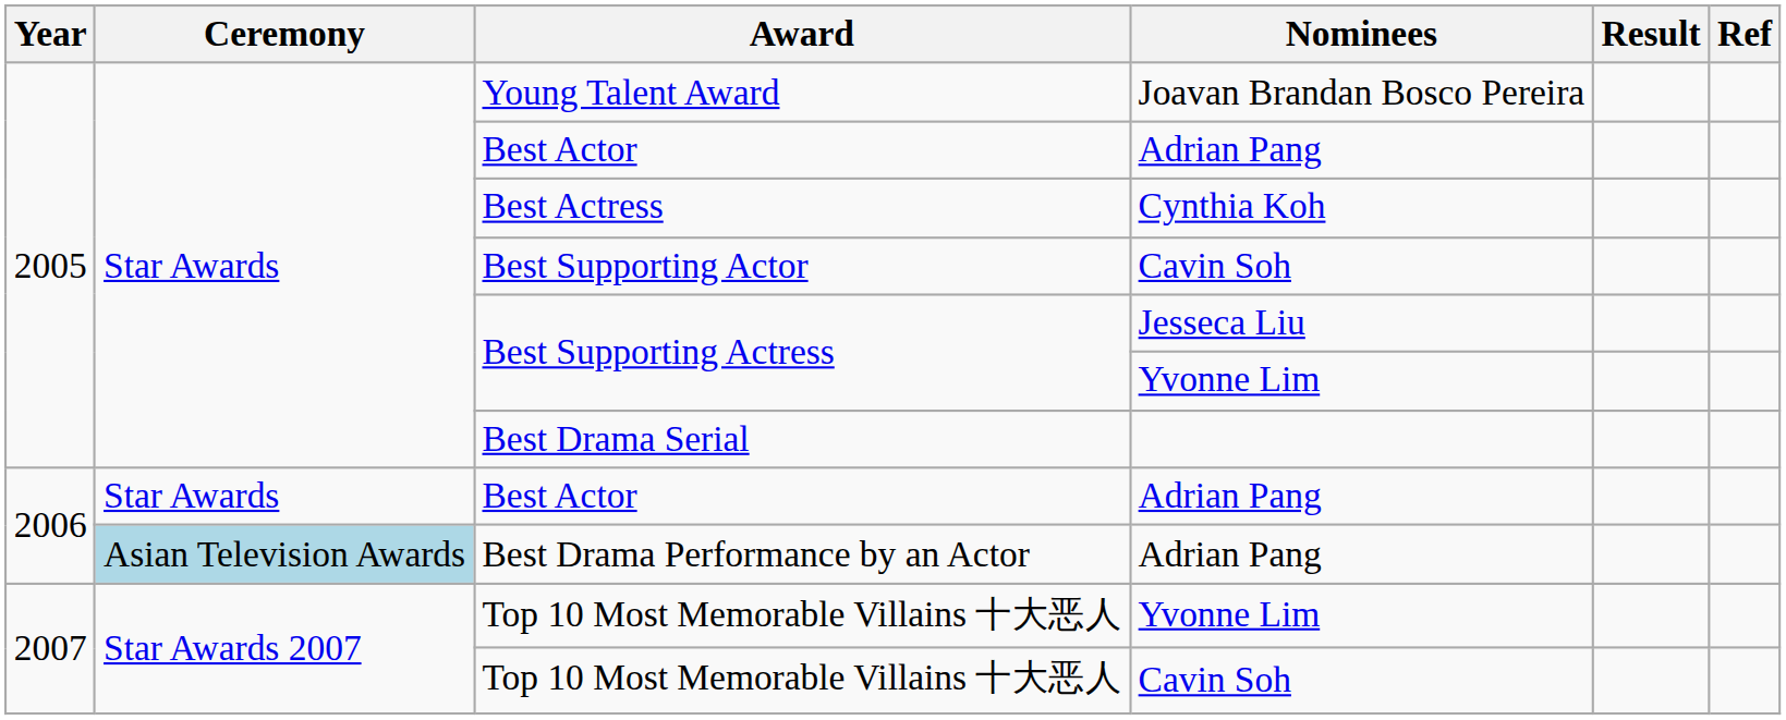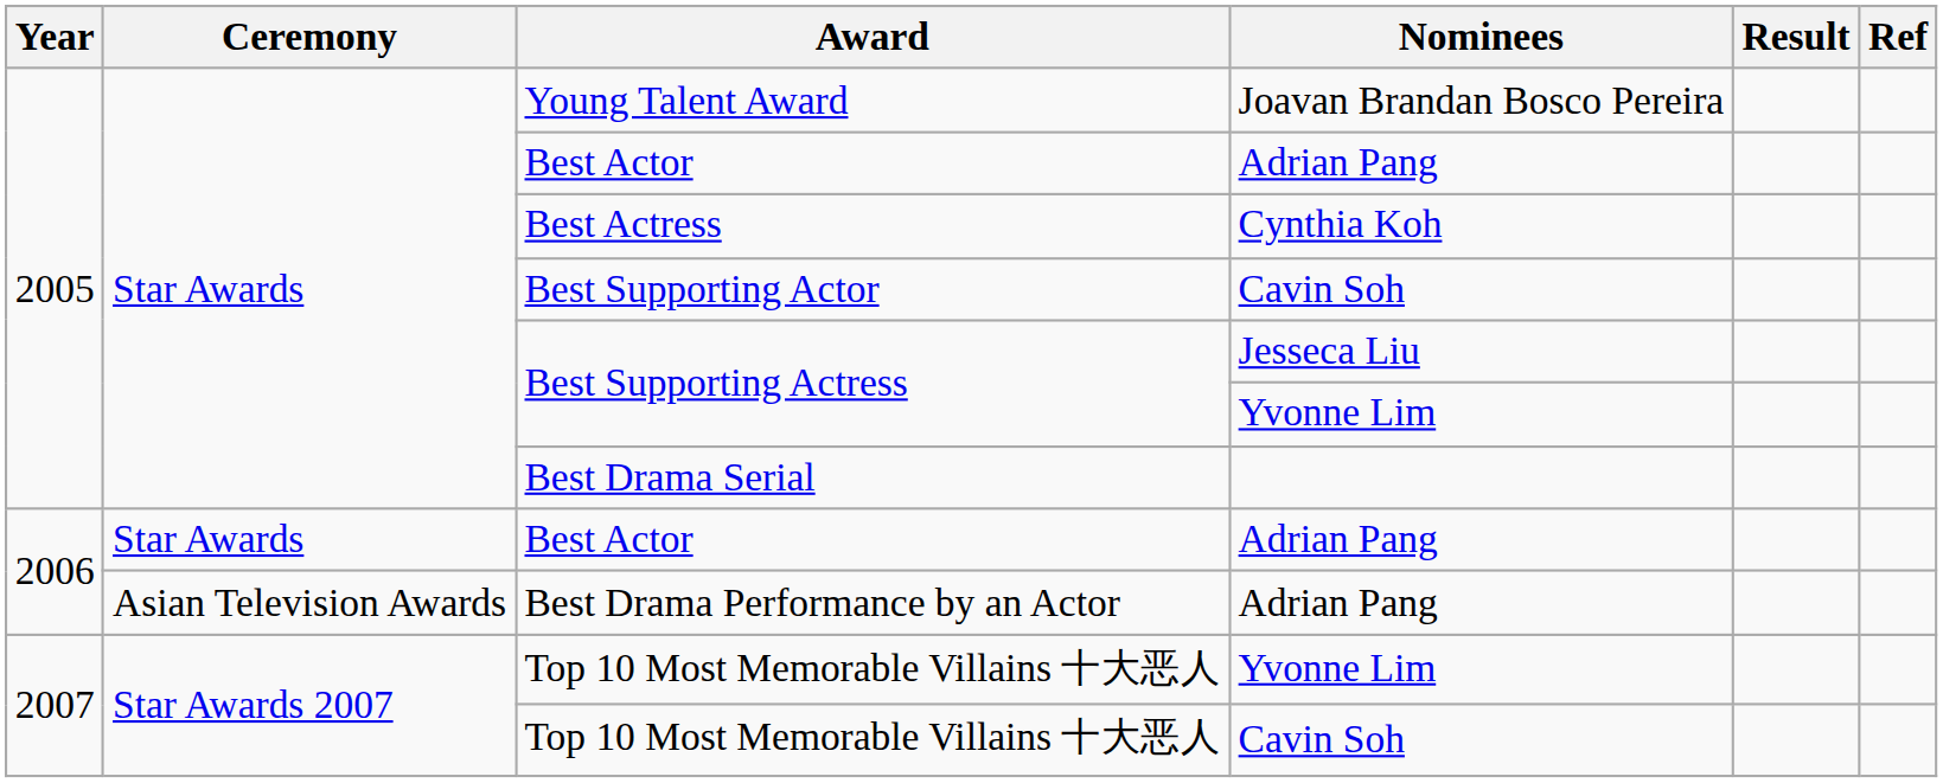Best Drama Performance by an Actor | Ceremony: lightblue background -> no background
